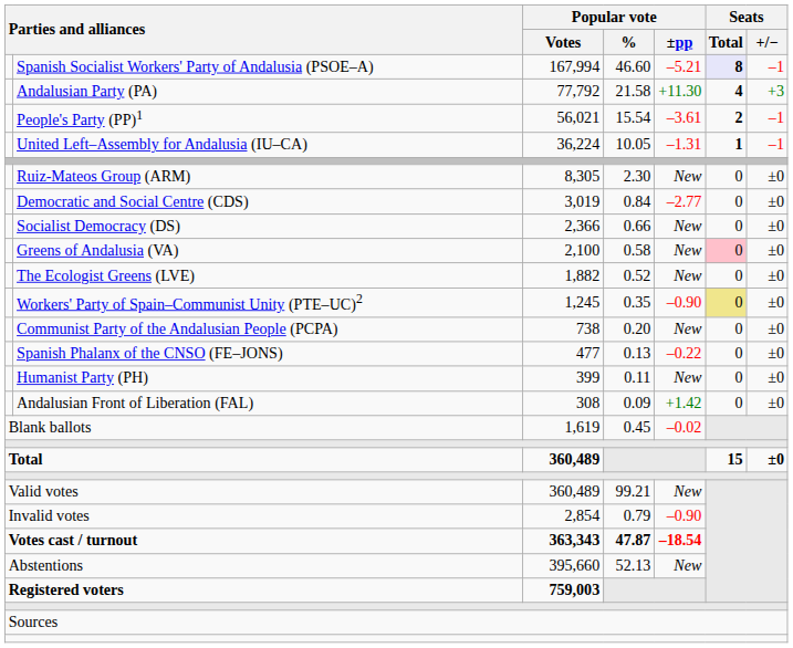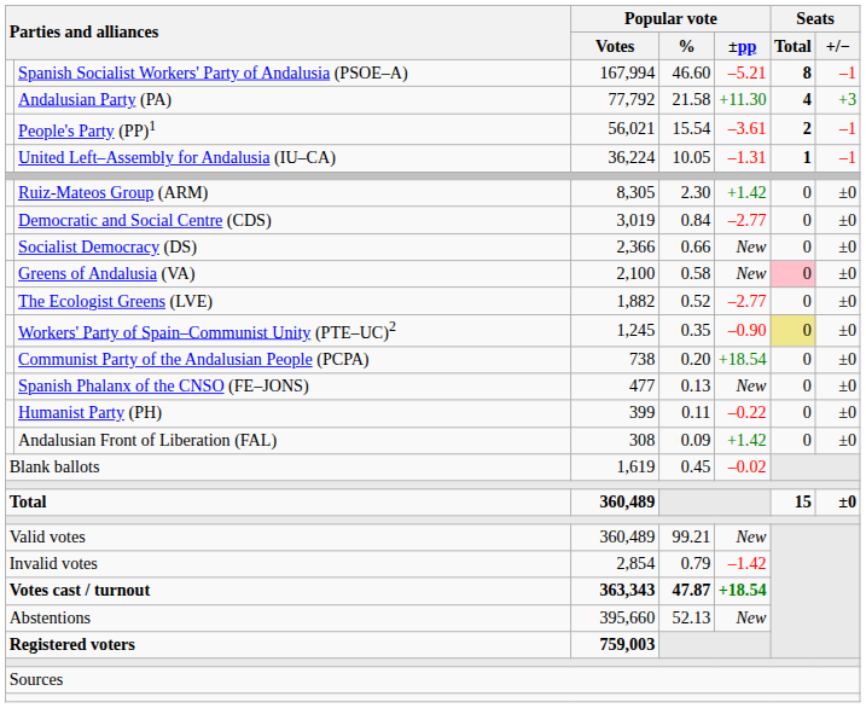Spanish Socialist Workers' Party of Andalusia (PSOE–A) | Seats / Total: lavender background -> no background
Ruiz-Mateos Group (ARM) | Popular vote / ±pp: New -> +1.42
The Ecologist Greens (LVE) | Popular vote / ±pp: New -> –2.77
Communist Party of the Andalusian People (PCPA) | Popular vote / ±pp: New -> +18.54
Spanish Phalanx of the CNSO (FE–JONS) | Popular vote / ±pp: –0.22 -> New
Humanist Party (PH) | Popular vote / ±pp: New -> –0.22
Invalid votes | Popular vote / ±pp: –0.90 -> –1.42
Votes cast / turnout | Popular vote / ±pp: –18.54 -> +18.54
